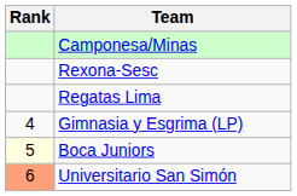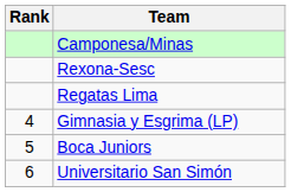Boca Juniors | Rank: lightyellow background -> no background
Universitario San Simón | Rank: lightsalmon background -> no background
